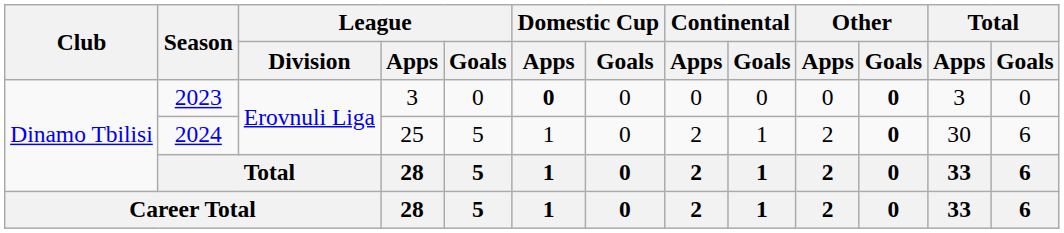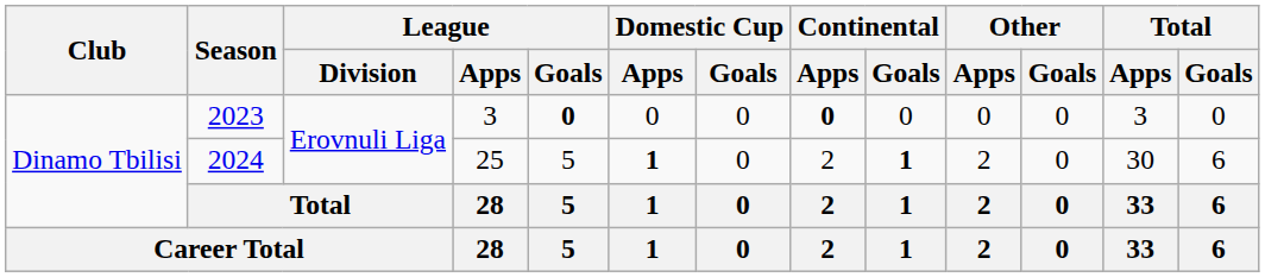2023 | League / Goals: normal -> bold
2023 | Domestic Cup / Apps: bold -> normal
2023 | Continental / Apps: normal -> bold
2023 | Other / Goals: bold -> normal
2024 | Domestic Cup / Apps: normal -> bold
2024 | Continental / Goals: normal -> bold
2024 | Other / Goals: bold -> normal
